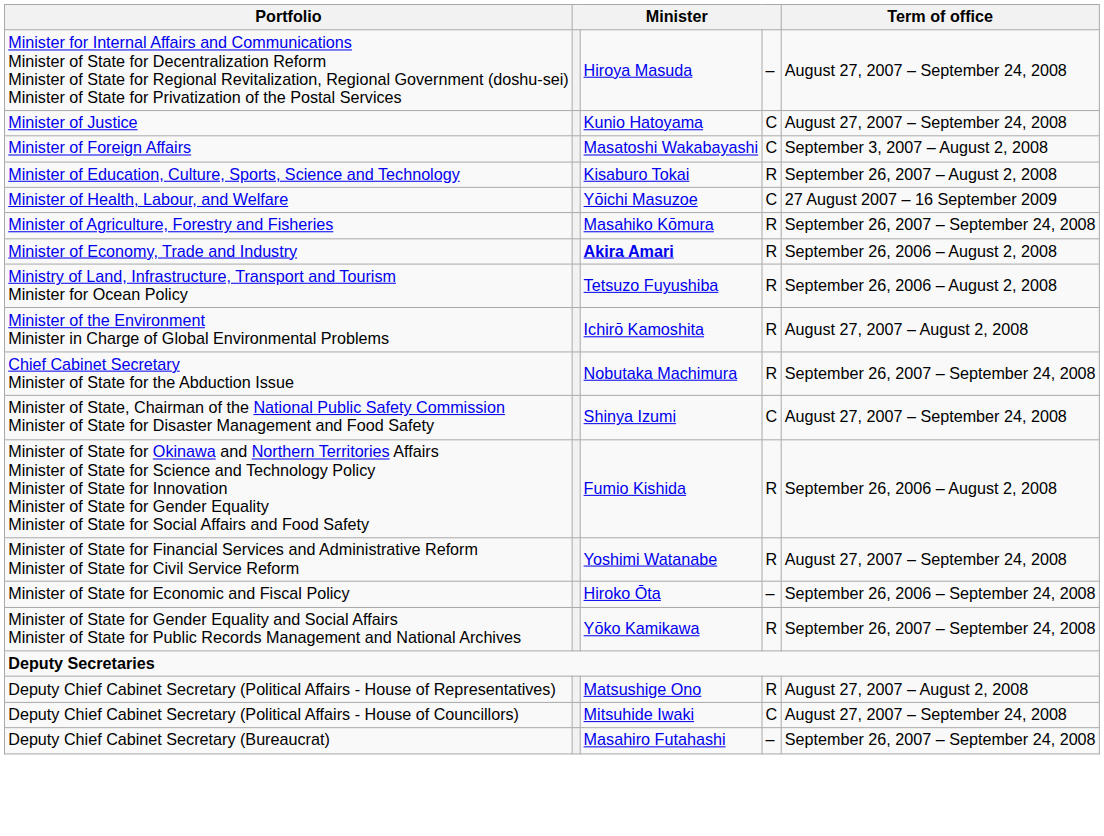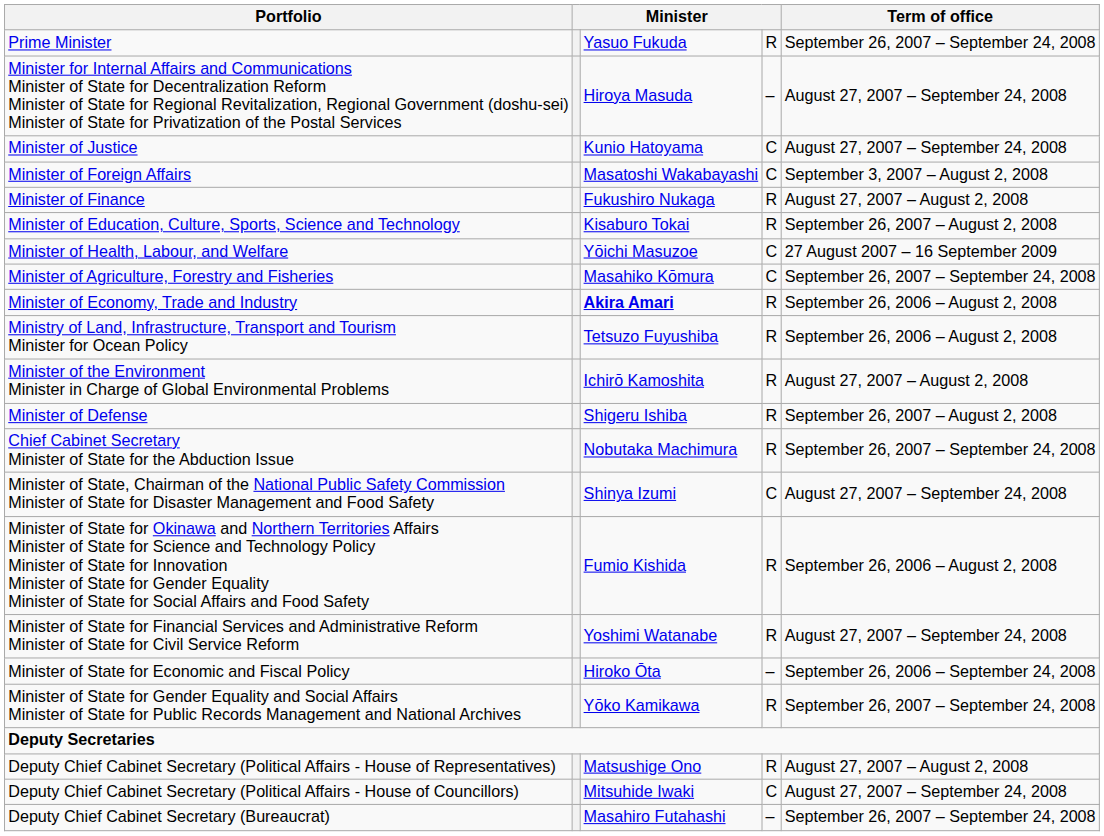+ row: Prime Minister | Yasuo Fukuda | R | September 26, 2007 – September 24, 2008
+ row: Minister of Finance | Fukushiro Nukaga | R | August 27, 2007 – August 2, 2008
Minister of Agriculture, Forestry and Fisheries | column 4: R -> C
+ row: Minister of Defense | Shigeru Ishiba | R | September 26, 2007 – August 2, 2008
